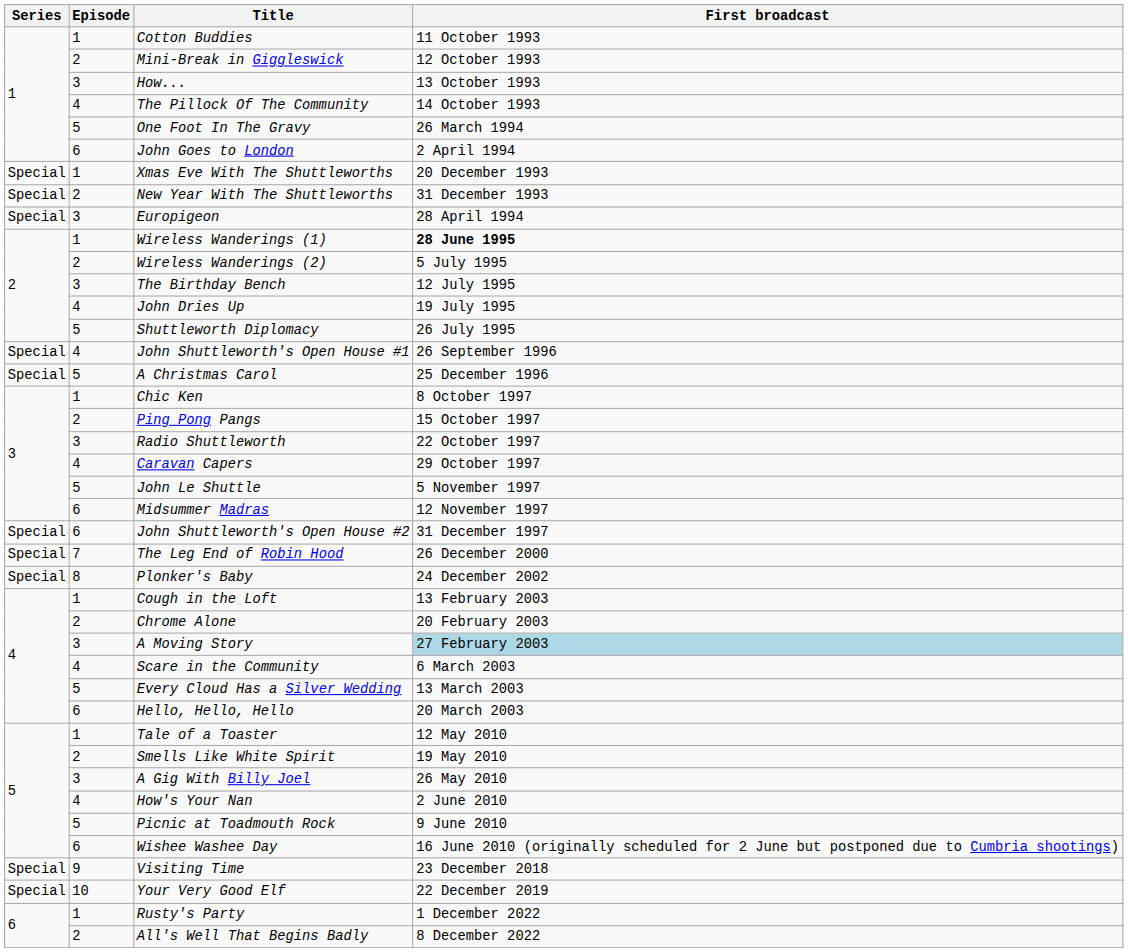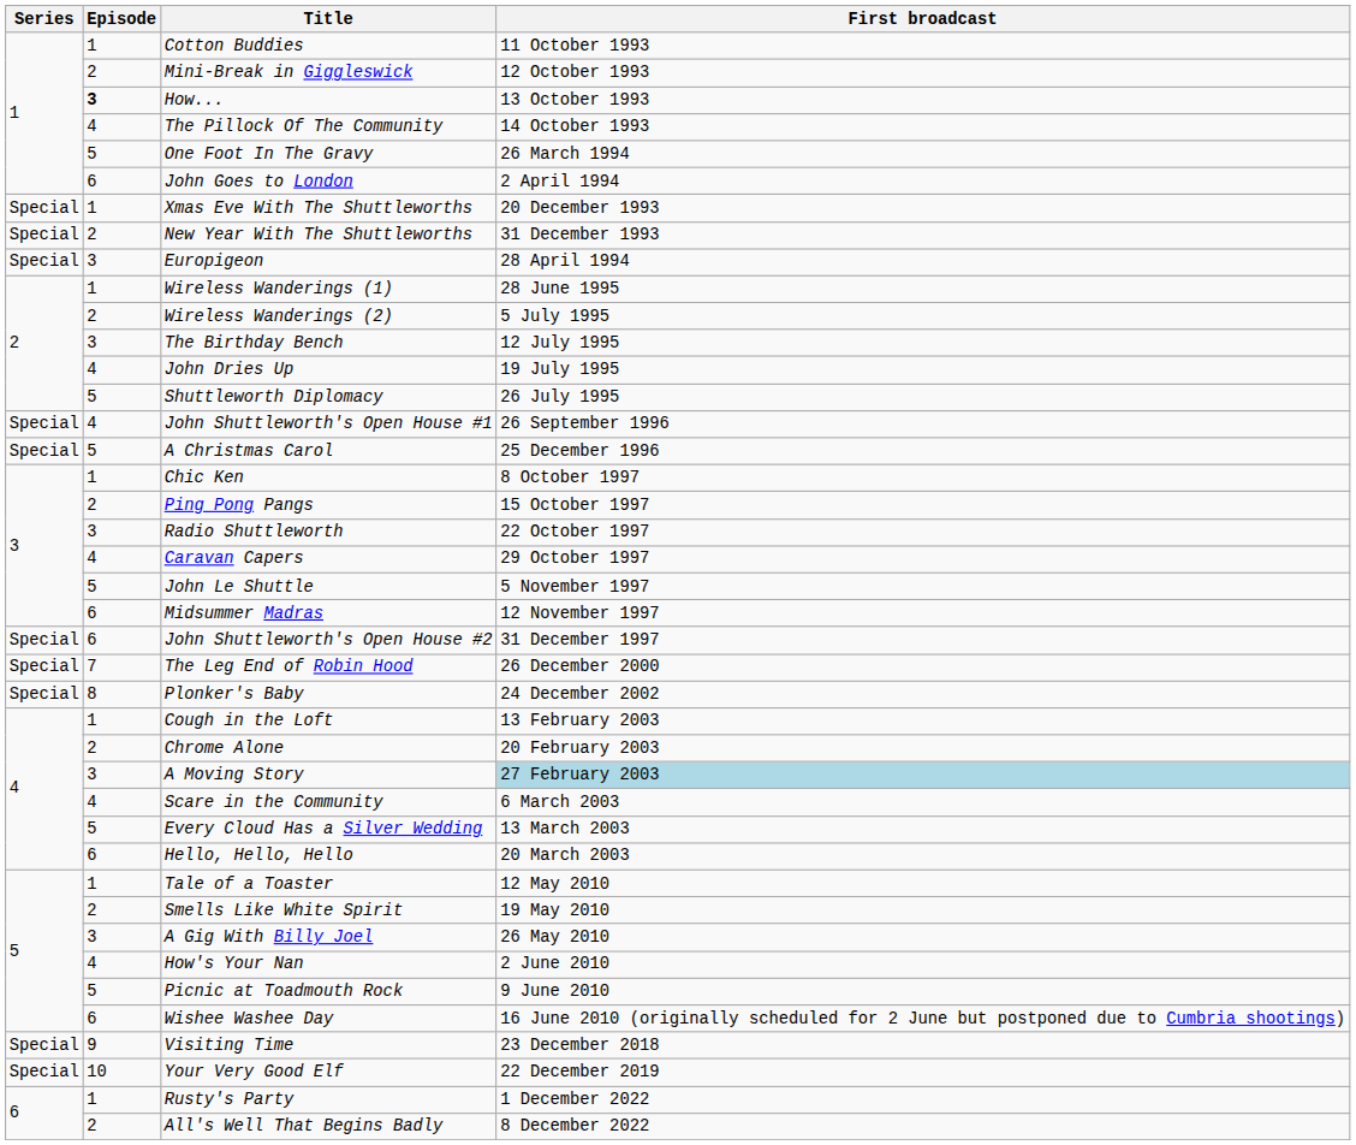How... | Episode: normal -> bold
Wireless Wanderings (1) | First broadcast: bold -> normal
